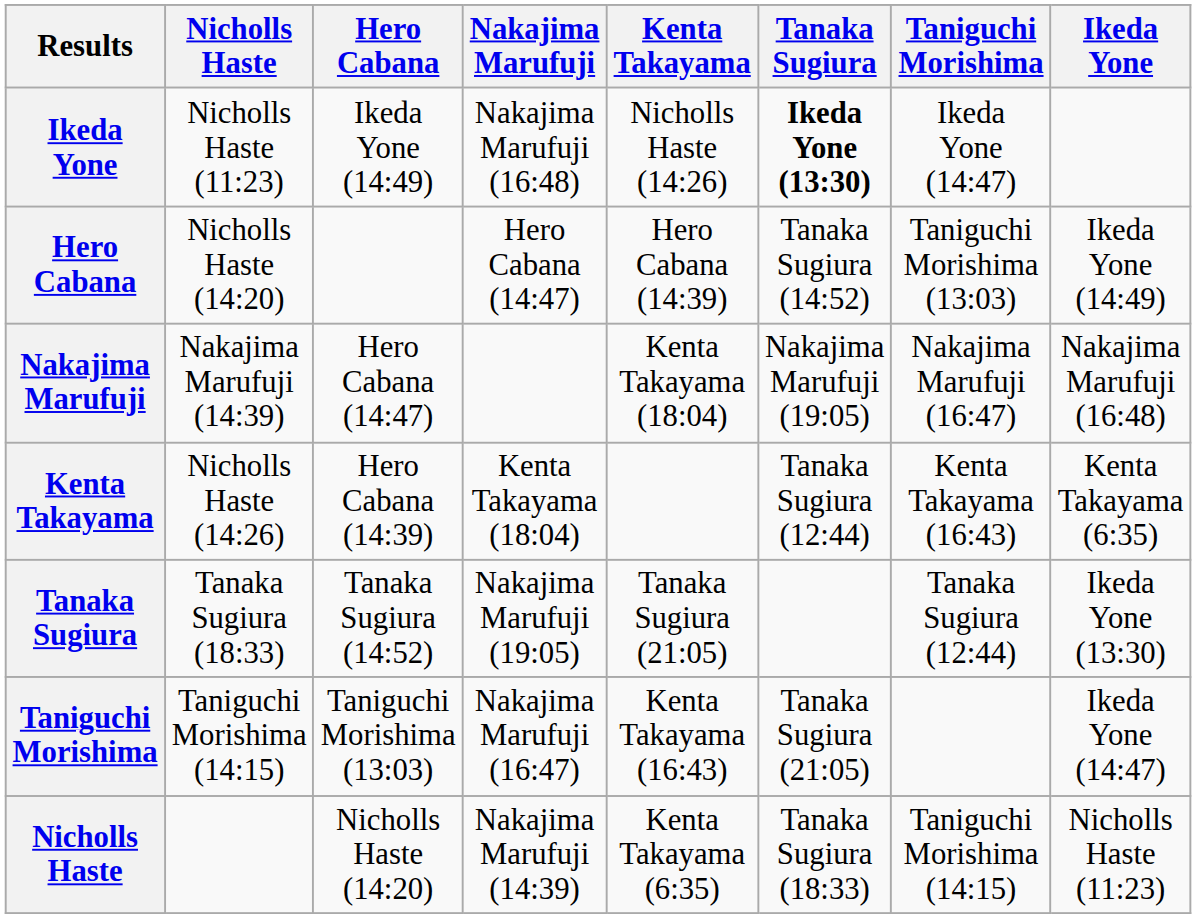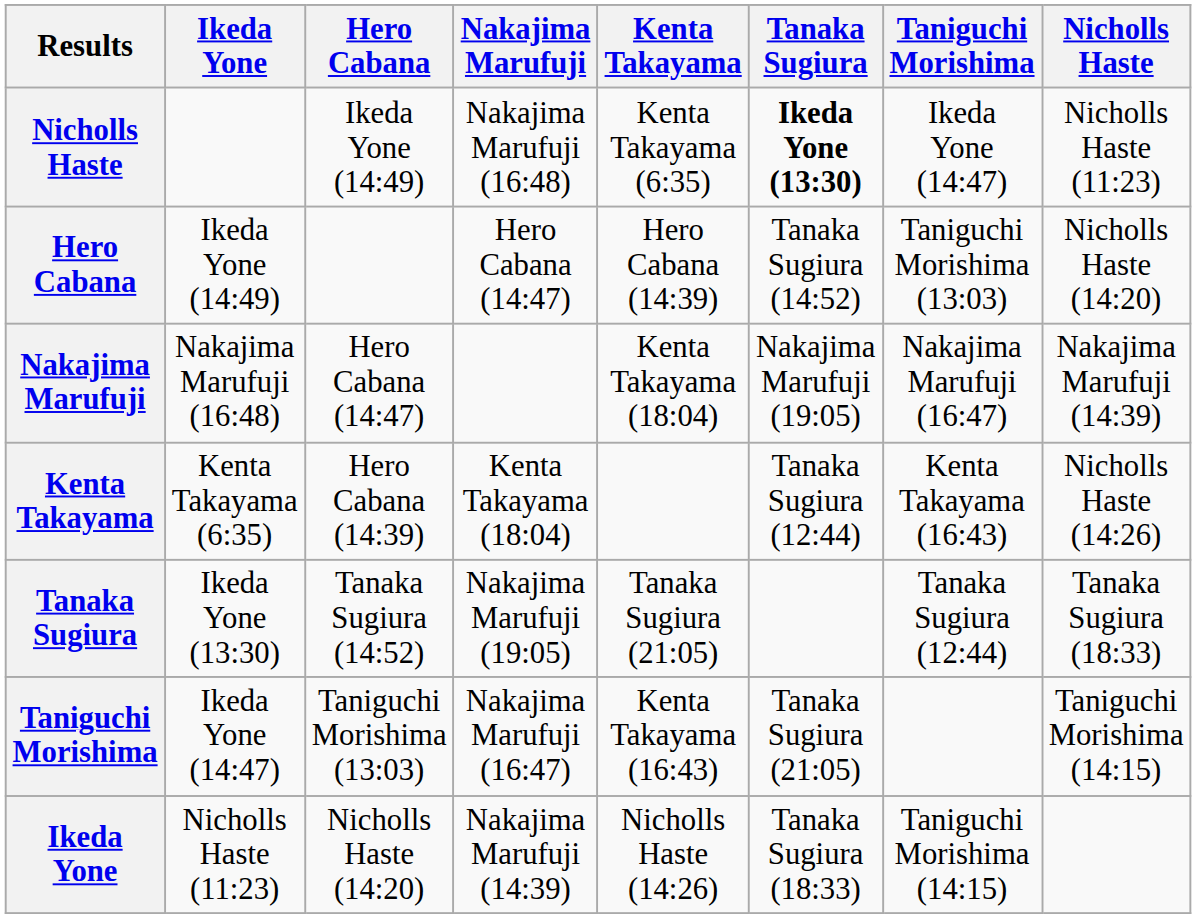columns swapped: Ikeda Yone <-> Nicholls Haste
row 2 | Results: Ikeda Yone -> Nicholls Haste
row 2 | Kenta Takayama: Nicholls Haste (14:26) -> Kenta Takayama (6:35)
row 8 | Results: Nicholls Haste -> Ikeda Yone
row 8 | Kenta Takayama: Kenta Takayama (6:35) -> Nicholls Haste (14:26)
